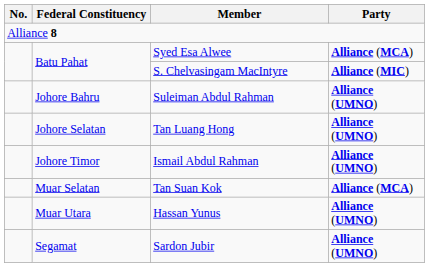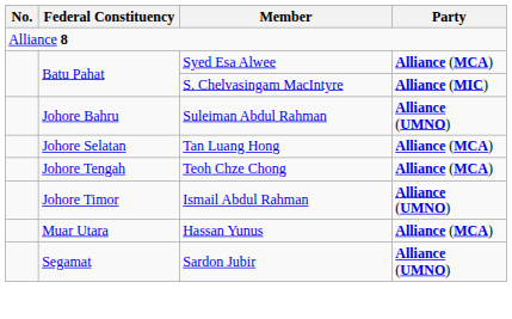Tan Luang Hong | Party: Alliance (UMNO) -> Alliance (MCA)
+ row: Johore Tengah | Teoh Chze Chong | Alliance (MCA)
- row: Muar Selatan | Tan Suan Kok | Alliance (MCA)
Hassan Yunus | Party: Alliance (UMNO) -> Alliance (MCA)
